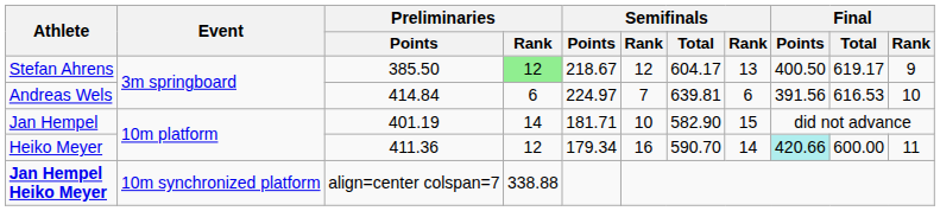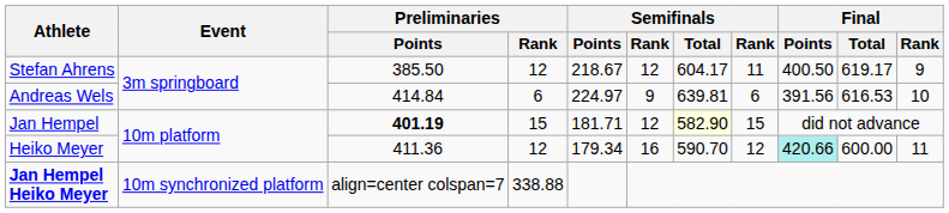Stefan Ahrens | Preliminaries / Rank: lightgreen background -> no background
Stefan Ahrens | column 8: 13 -> 11
Andreas Wels | column 6: 7 -> 9
Jan Hempel | Preliminaries / Points: normal -> bold
Jan Hempel | Preliminaries / Rank: 14 -> 15
Jan Hempel | column 6: 10 -> 12
Jan Hempel | Semifinals / Total: no background -> lightyellow background
Heiko Meyer | column 8: 14 -> 12
